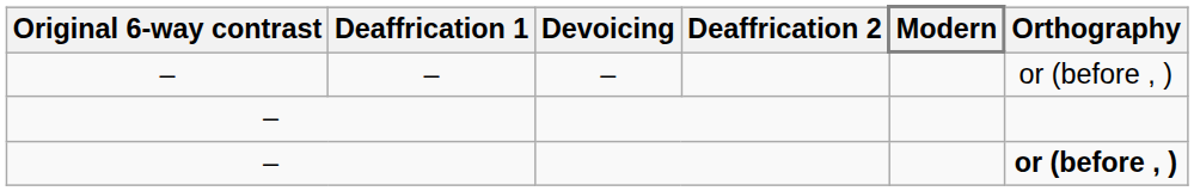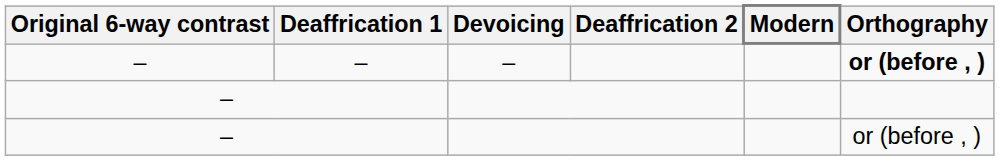row 2 | Orthography: normal -> bold
row 4 | Orthography: bold -> normal
